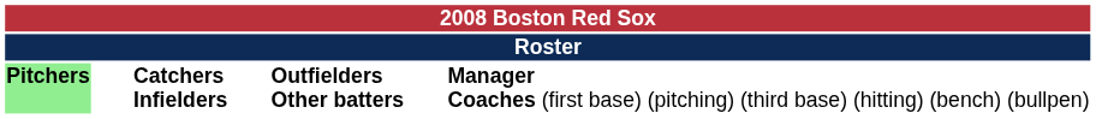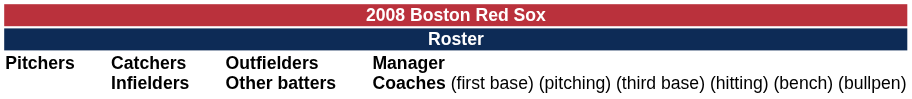Pitchers | column 1: lightgreen background -> no background
